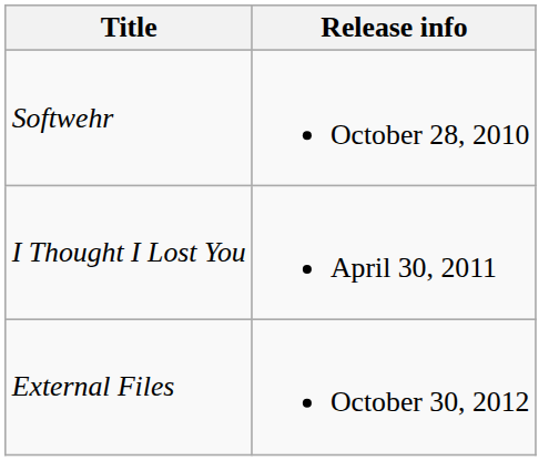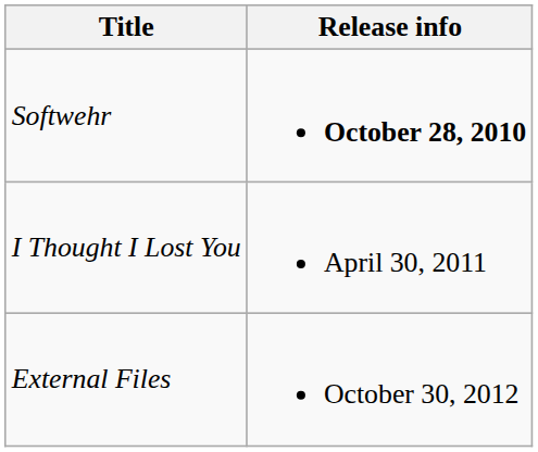Softwehr | Release info: normal -> bold
